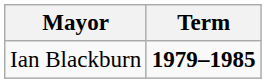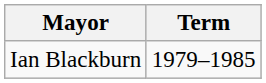Ian Blackburn | Term: bold -> normal
